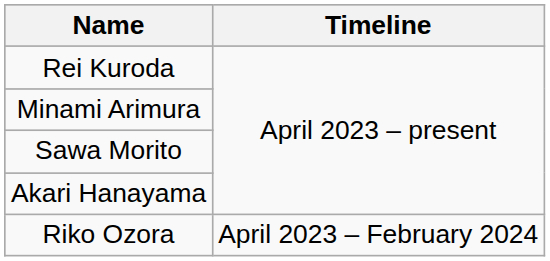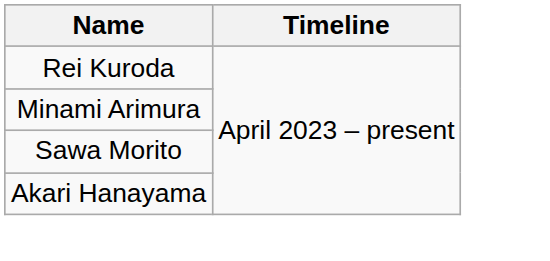- row: Riko Ozora | April 2023 – February 2024
